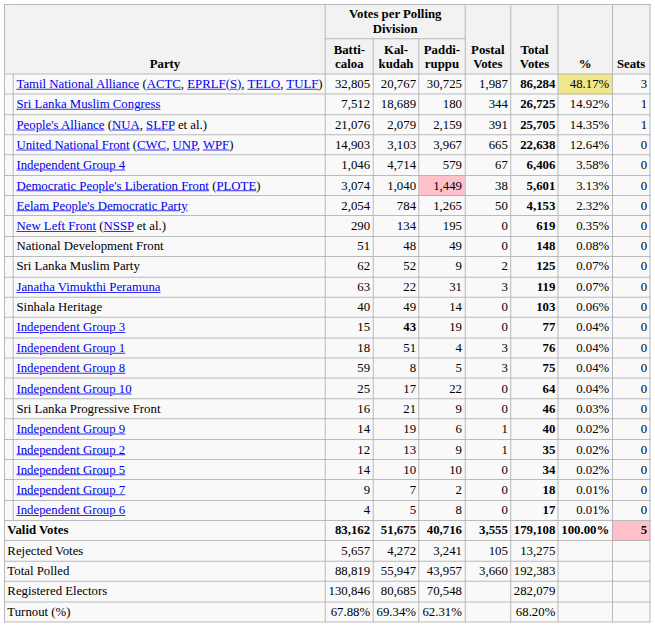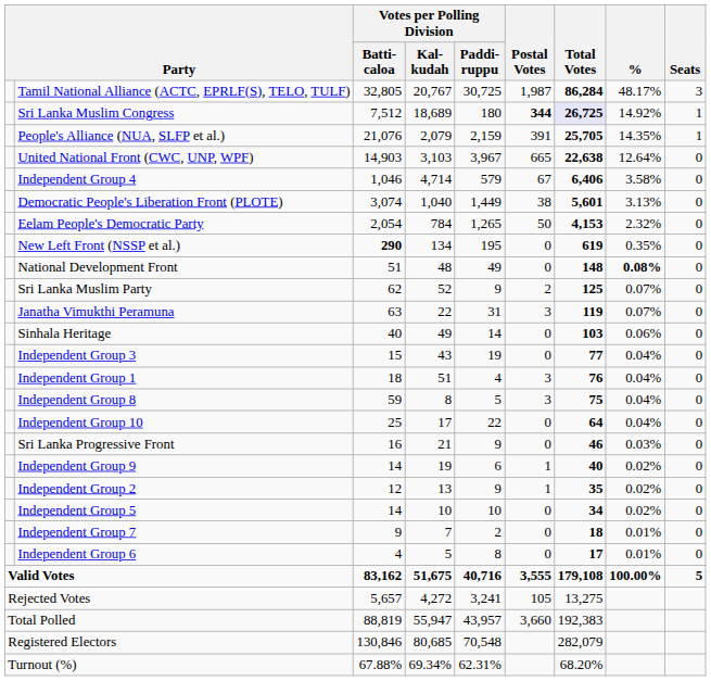Tamil National Alliance (ACTC, EPRLF(S), TELO, TULF) | %: khaki background -> no background
Sri Lanka Muslim Congress | Postal Votes: normal -> bold
Sri Lanka Muslim Congress | Total Votes: no background -> lavender background
Democratic People's Liberation Front (PLOTE) | Votes per Polling Division / Paddi- ruppu: pink background -> no background
New Left Front (NSSP et al.) | Votes per Polling Division / Batti- caloa: normal -> bold
National Development Front | %: normal -> bold
Independent Group 3 | Votes per Polling Division / Kal- kudah: bold -> normal
Valid Votes | Seats: pink background -> no background
